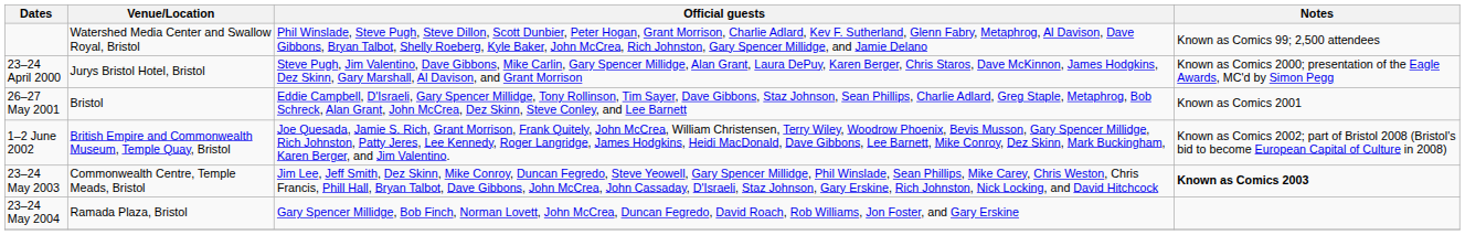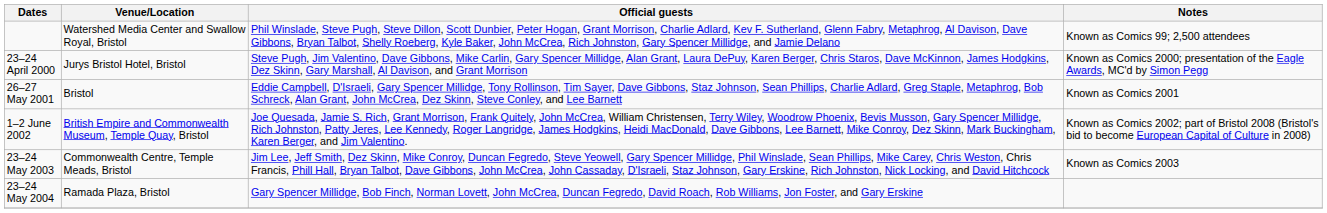23–24 May 2003 | Notes: bold -> normal
